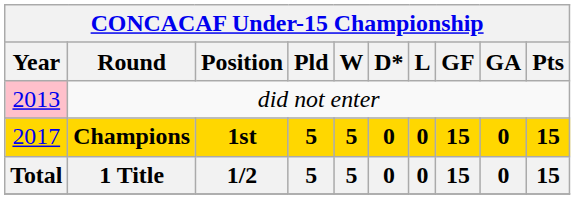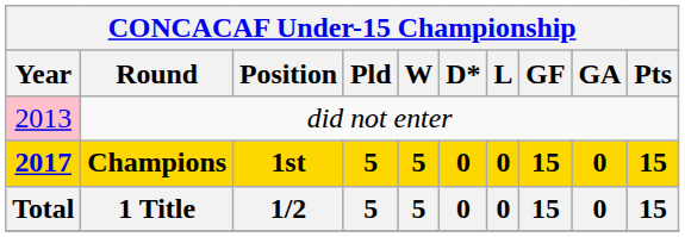Champions | Year: normal -> bold
